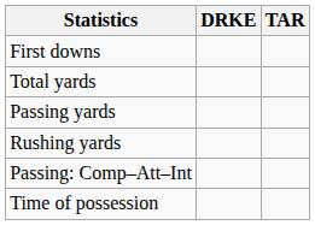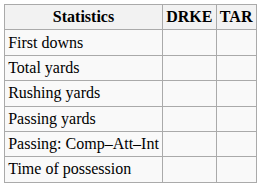rows swapped: Rushing yards <-> Passing yards
